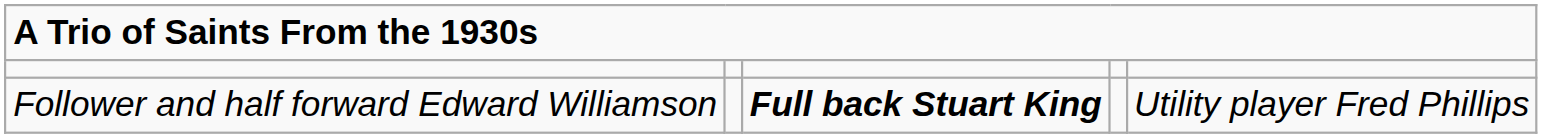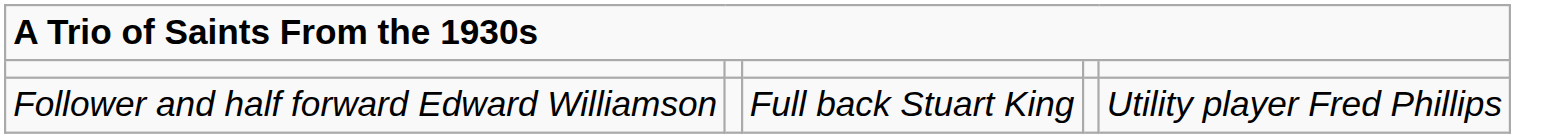Follower and half forward Edward Williamson | column 3: bold -> normal
